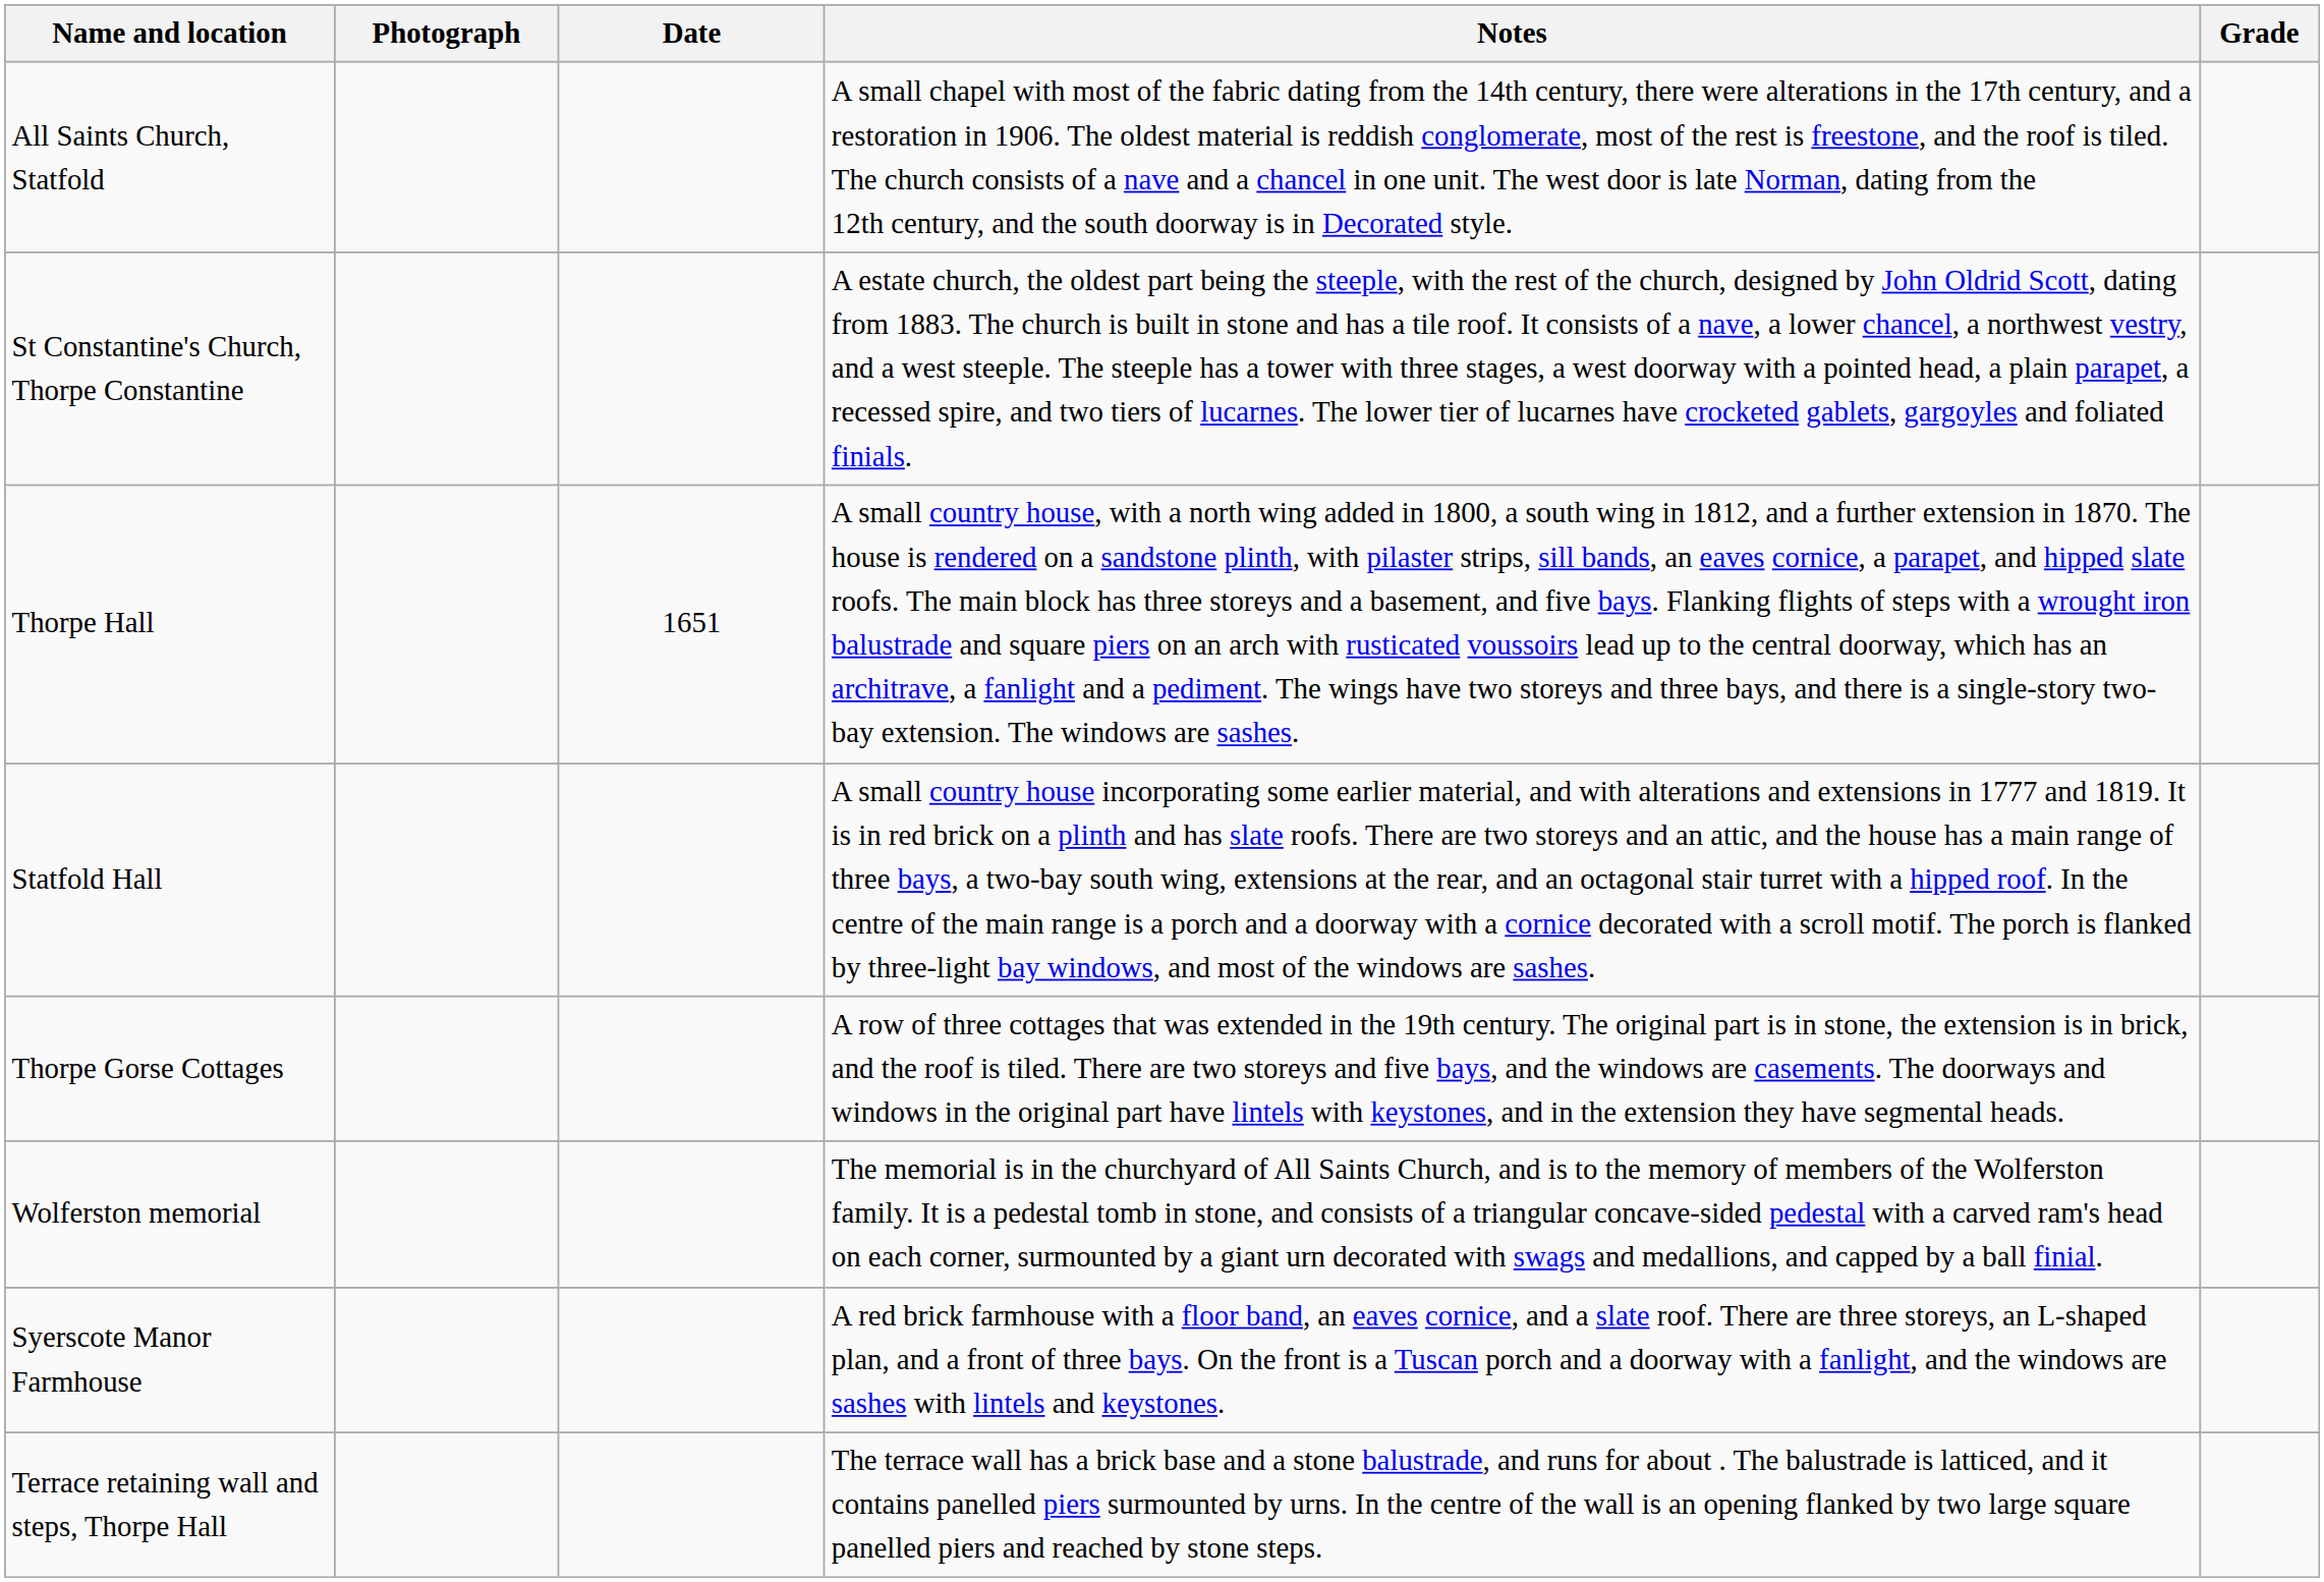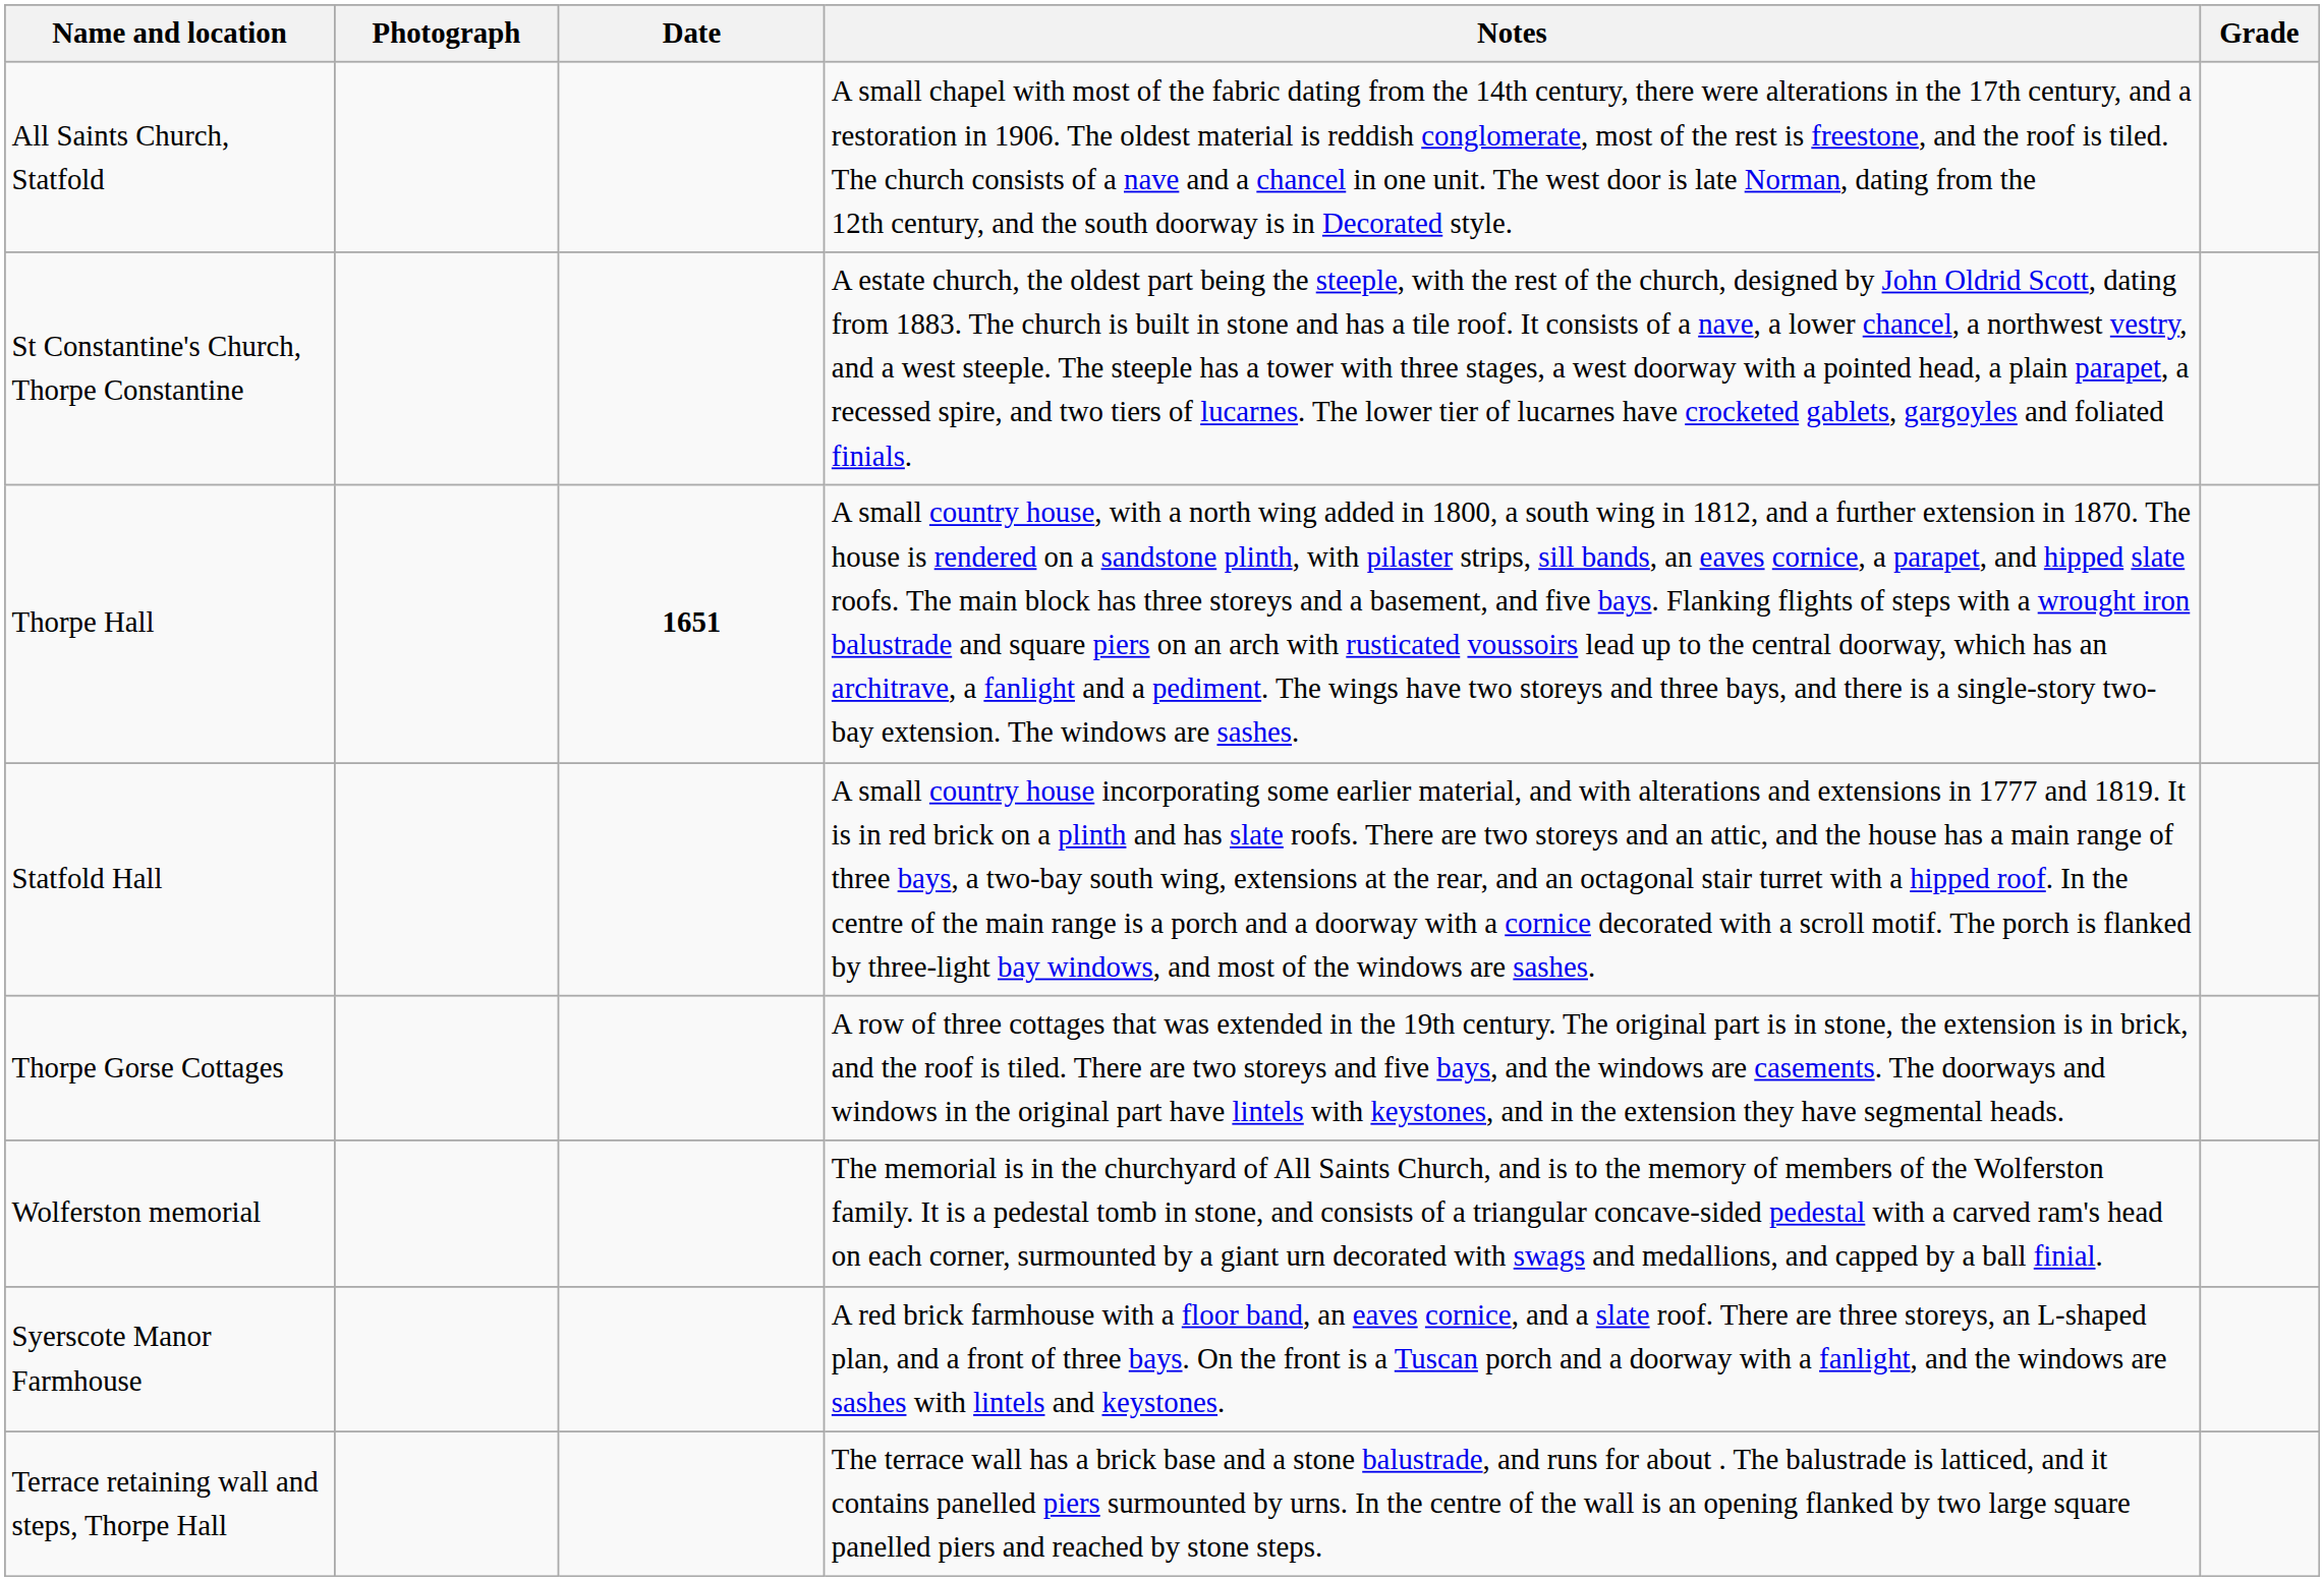Thorpe Hall | Date: normal -> bold
